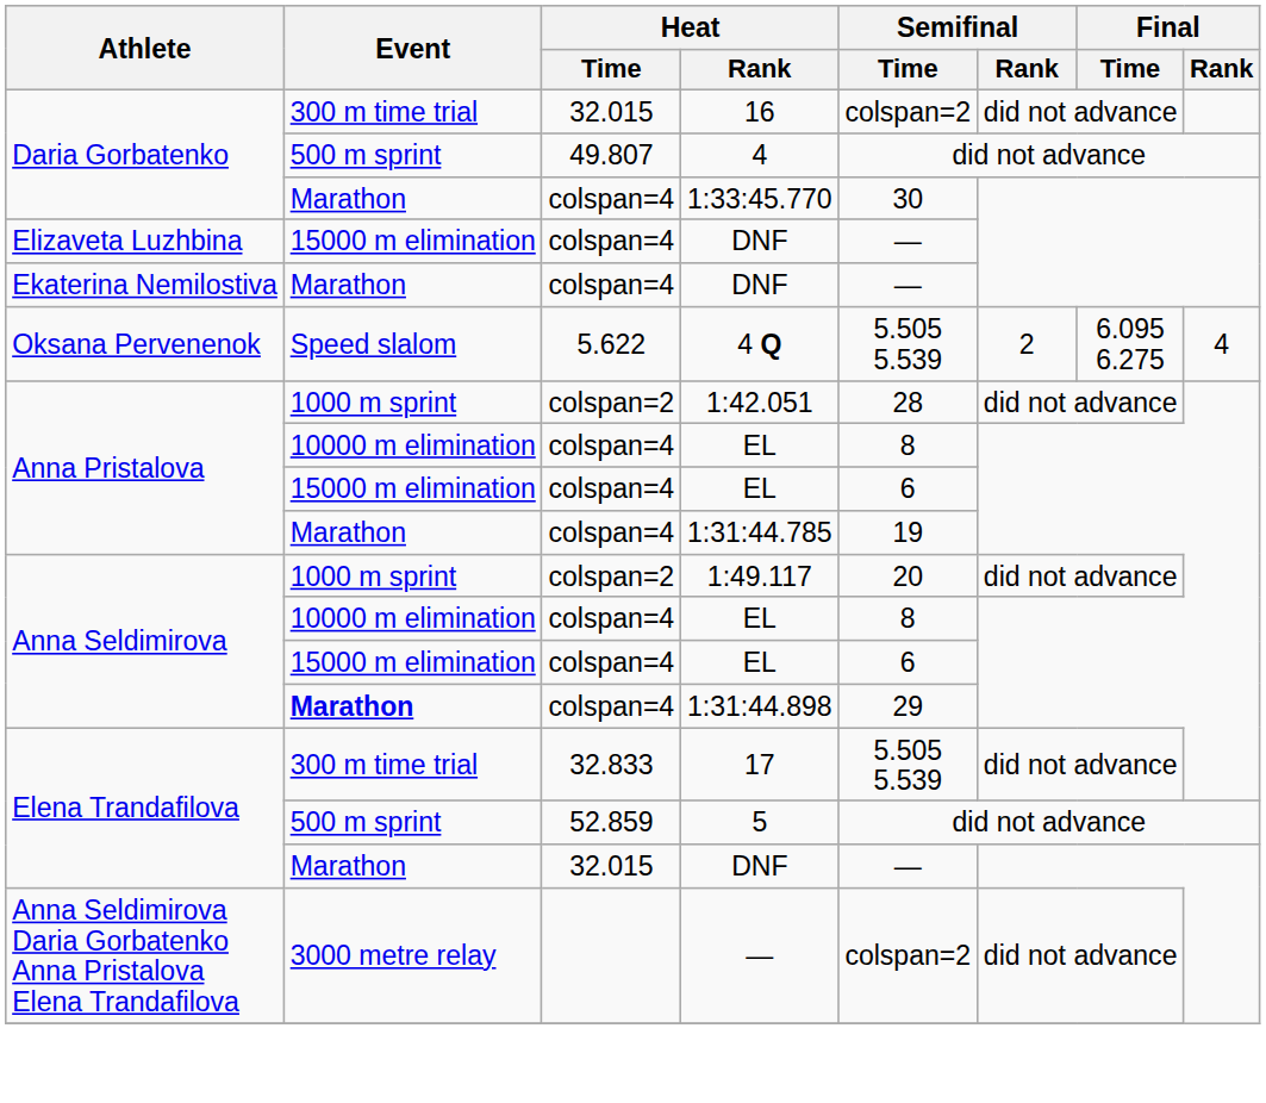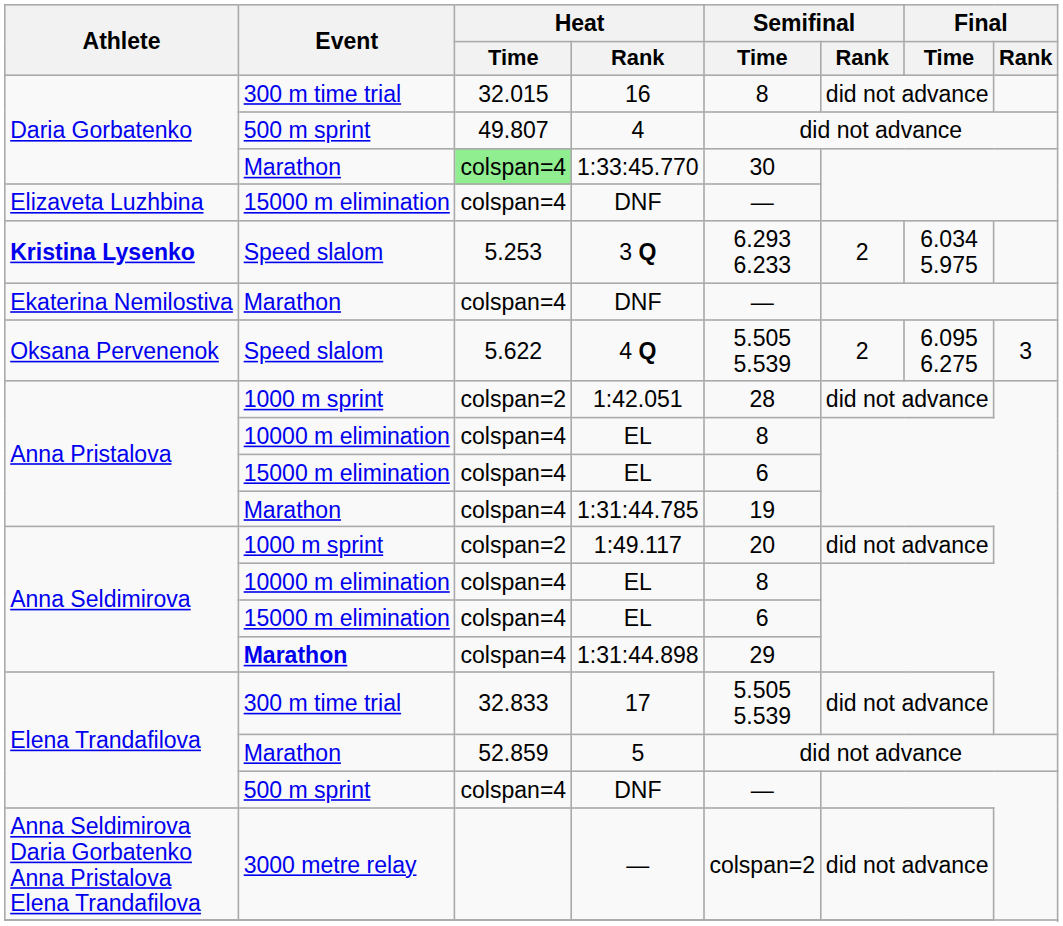16 | Semifinal / Time: colspan=2 -> 8
1:33:45.770 | Heat / Time: no background -> lightgreen background
+ row: Kristina Lysenko | Speed slalom | 5.253 | 3 Q | 6.293 6.233 | 2 | 6.034 5.975
4 Q | Final / Rank: 4 -> 3
5 | Event: 500 m sprint -> Marathon
Elena Trandafilova / DNF | Event: Marathon -> 500 m sprint
Elena Trandafilova / DNF | Heat / Time: 32.015 -> colspan=4
